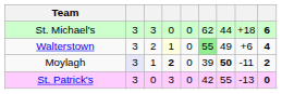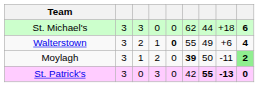Walterstown | column 4: lightyellow background -> no background
Walterstown | column 5: normal -> bold
Walterstown | column 6: lightgreen background -> no background
Moylagh | column 2: lavender background -> no background
Moylagh | column 4: bold -> normal
Moylagh | column 6: normal -> bold
Moylagh | column 7: bold -> normal
Moylagh | column 9: no background -> lightgreen background
St. Patrick's | column 7: normal -> bold
St. Patrick's | column 8: normal -> bold
